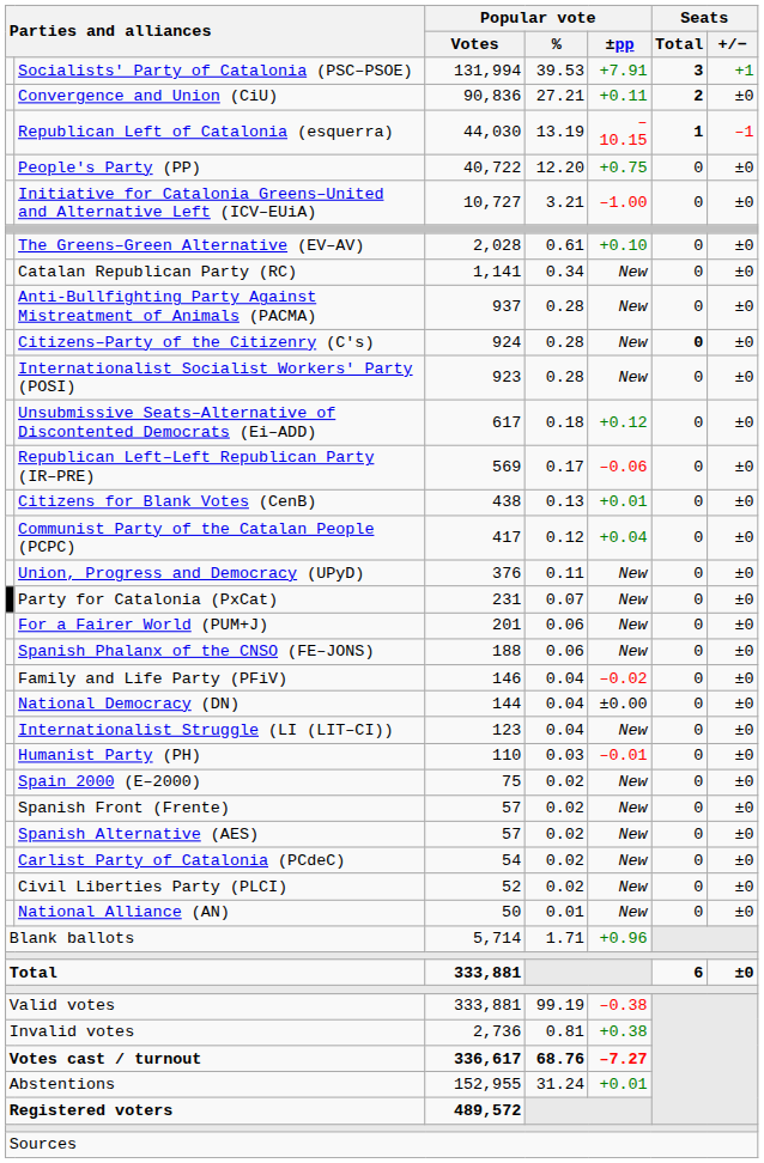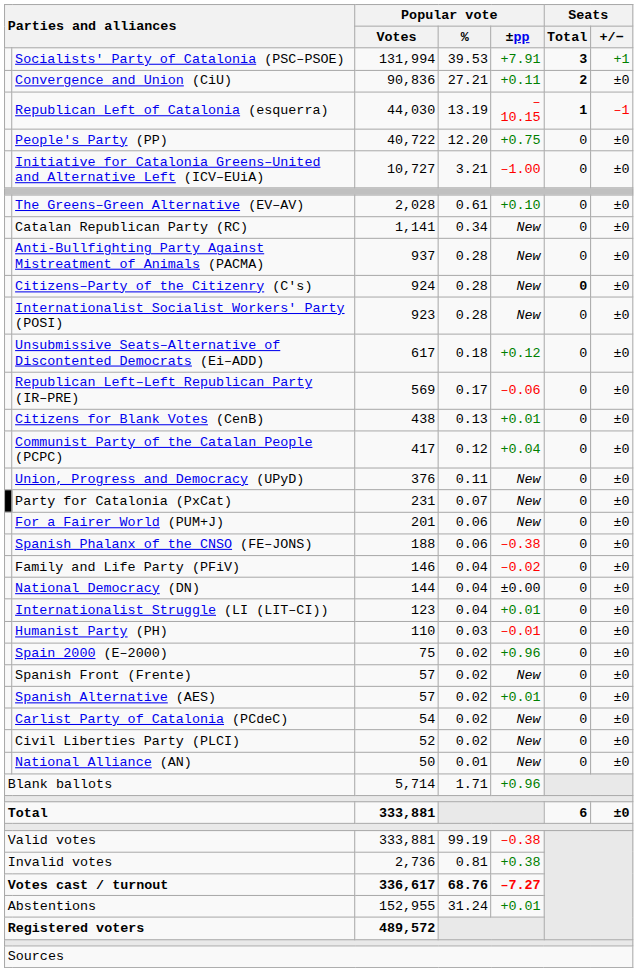Spanish Phalanx of the CNSO (FE–JONS) | Popular vote / ±pp: New -> –0.38
Internationalist Struggle (LI (LIT–CI)) | Popular vote / ±pp: New -> +0.01
Spain 2000 (E–2000) | Popular vote / ±pp: New -> +0.96
Spanish Alternative (AES) | Popular vote / ±pp: New -> +0.01
